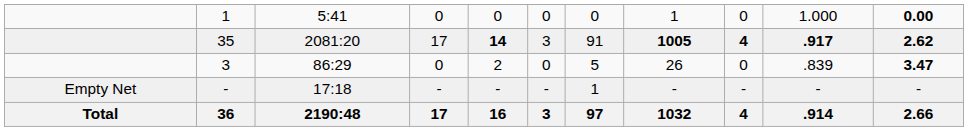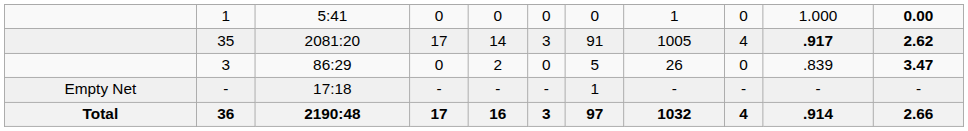35 | column 5: bold -> normal
35 | column 8: bold -> normal
35 | column 9: bold -> normal
